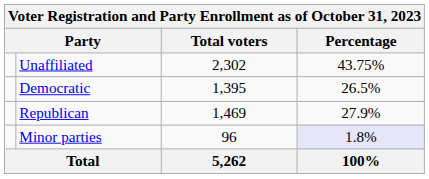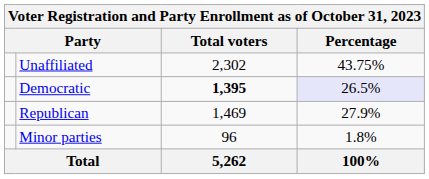Democratic | Total voters: normal -> bold
Democratic | Percentage: no background -> lavender background
Minor parties | Percentage: lavender background -> no background
